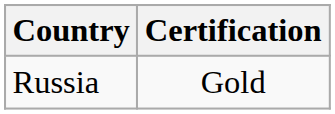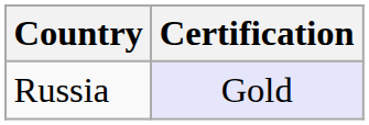Russia | Certification: no background -> lavender background
